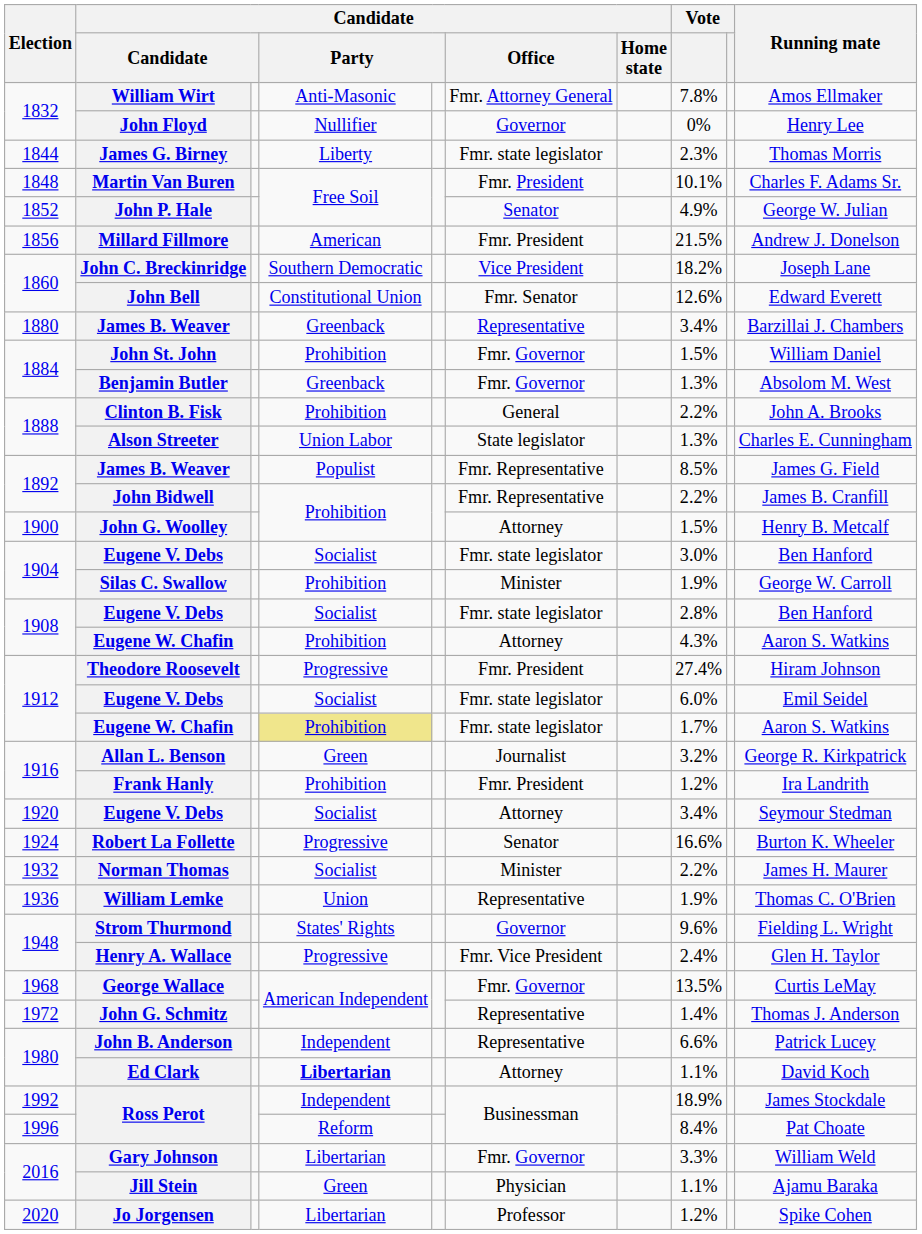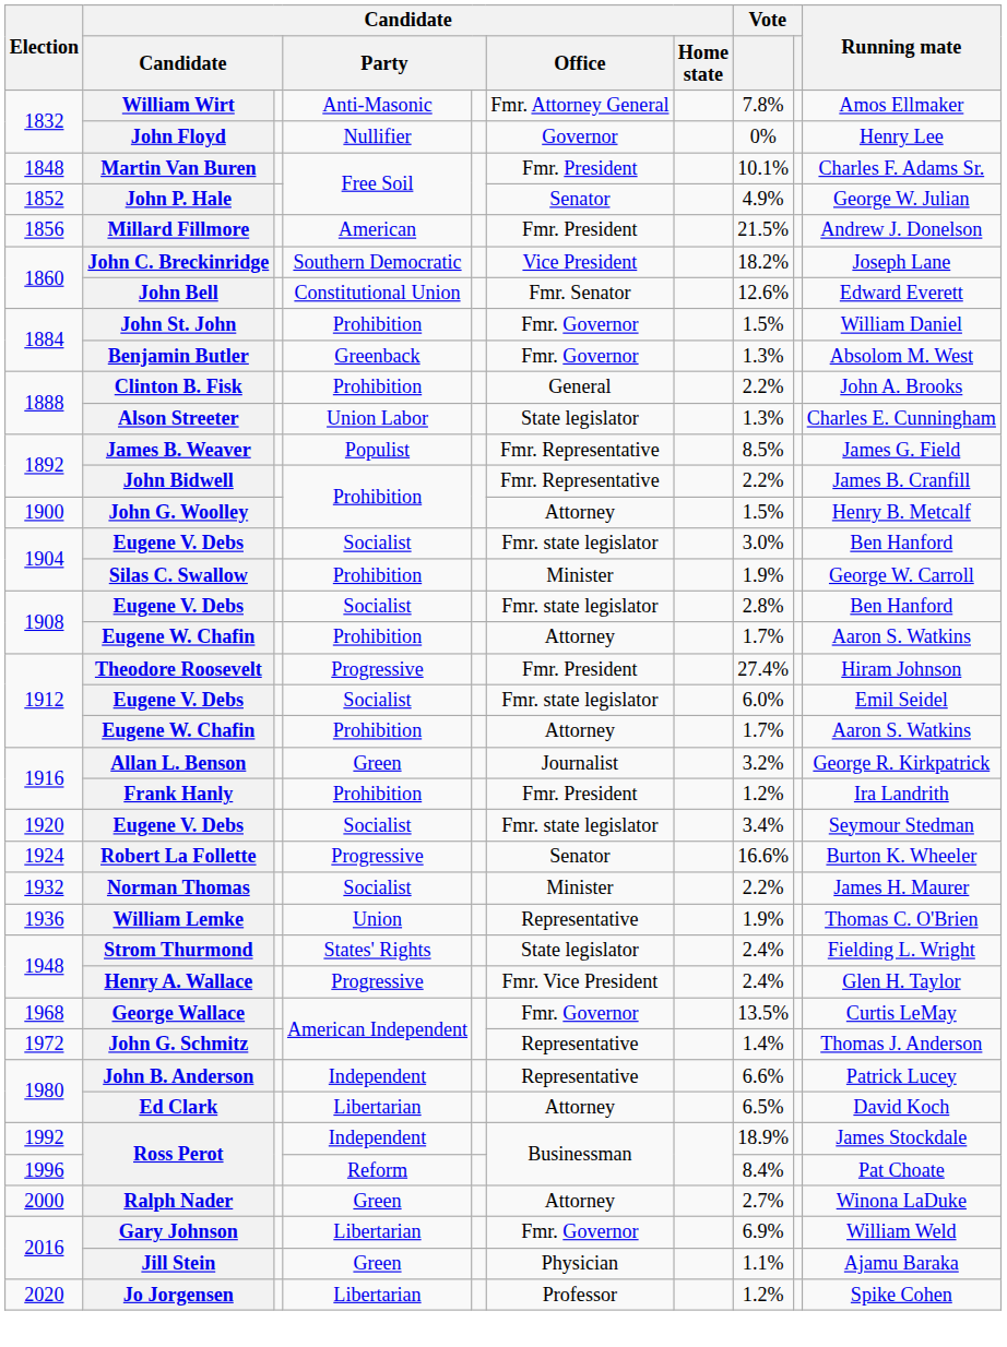- row: 1844 | James G. Birney | Liberty | Fmr. state legislator | 2.3% | Thomas Morris
- row: 1880 | James B. Weaver | Greenback | Representative | 3.4% | Barzillai J. Chambers
1908 / Eugene W. Chafin | column 8: 4.3% -> 1.7%
1912 / Eugene W. Chafin | column 4: khaki background -> no background
1912 / Eugene W. Chafin | Candidate / Office: Fmr. state legislator -> Attorney
1920 / Eugene V. Debs | Candidate / Office: Attorney -> Fmr. state legislator
Strom Thurmond | Candidate / Office: Governor -> State legislator
Strom Thurmond | column 8: 9.6% -> 2.4%
Ed Clark | column 4: bold -> normal
Ed Clark | column 8: 1.1% -> 6.5%
+ row: 2000 | Ralph Nader | Green | Attorney | 2.7% | Winona LaDuke
Gary Johnson | column 8: 3.3% -> 6.9%
